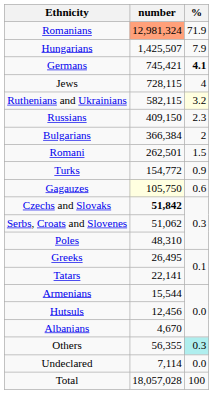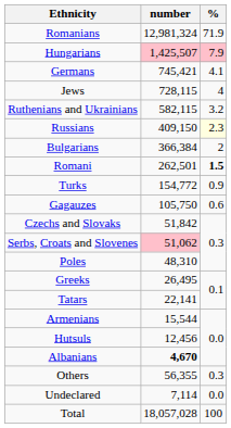Romanians | number: lightsalmon background -> no background
Hungarians | number: no background -> pink background
Hungarians | %: no background -> pink background
Germans | %: bold -> normal
Ruthenians and Ukrainians | %: lightyellow background -> no background
Russians | %: no background -> lightyellow background
Romani | %: normal -> bold
Gagauzes | number: lightyellow background -> no background
Czechs and Slovaks | number: bold -> normal
Serbs, Croats and Slovenes | number: no background -> pink background
Albanians | number: normal -> bold
Others | %: paleturquoise background -> no background
